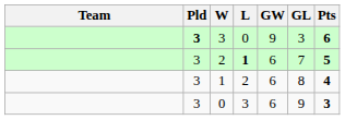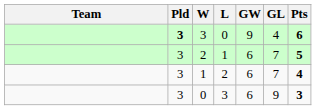row 2 | GL: 3 -> 4
row 3 | L: bold -> normal
row 4 | GL: 8 -> 7
